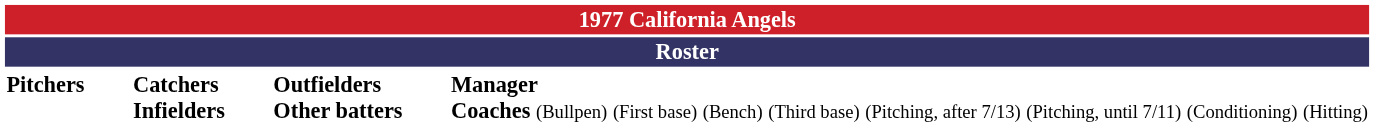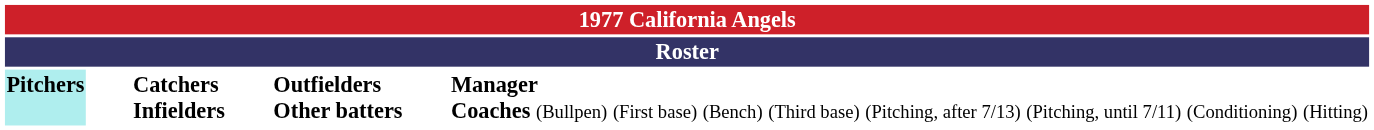Pitchers | column 1: no background -> paleturquoise background
